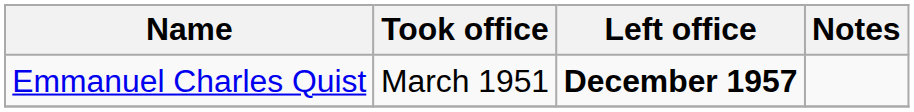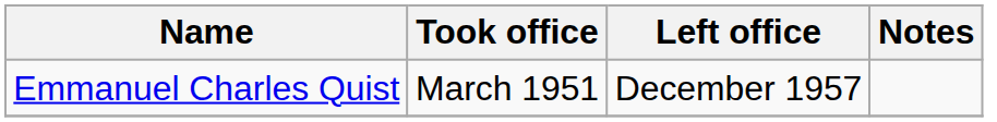Emmanuel Charles Quist | Left office: bold -> normal
